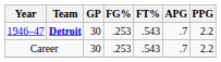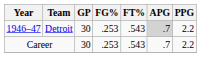1946–47 | Team: bold -> normal
1946–47 | APG: no background -> lightgrey background
